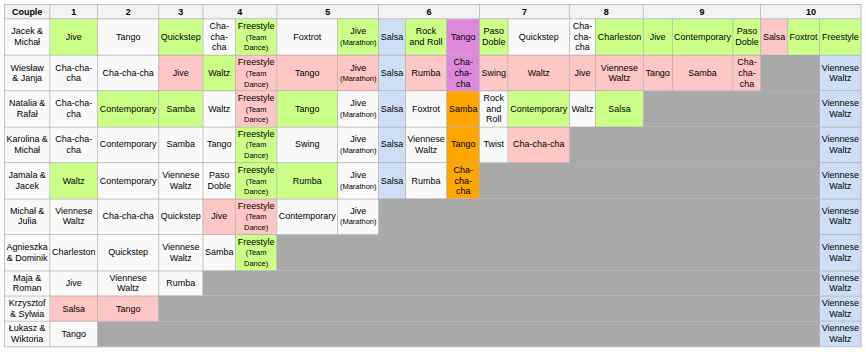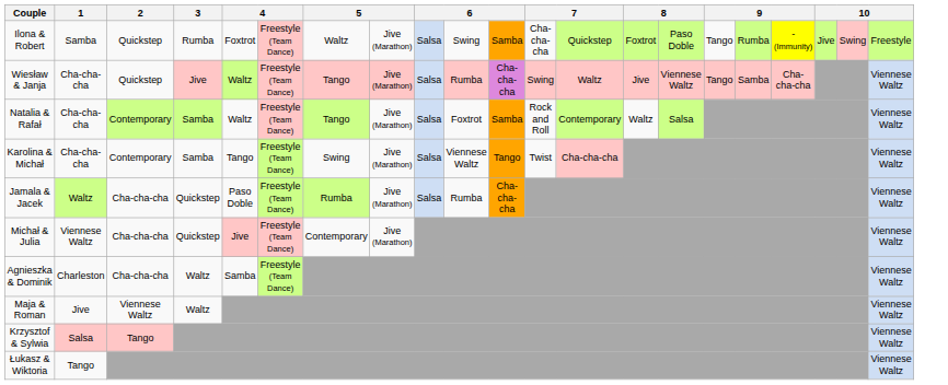+ row: Ilona & Robert | Samba | Quickstep | Rumba | Foxtrot | Freestyle (Team Dance) | Waltz | Jive (Marathon) | Salsa | Swing | Samba | Cha-cha-cha | Quickstep | Foxtrot | Paso Doble | Tango | Rumba | - (Immunity) | Jive | Swing | Freestyle
- row: Jacek & Michał | Jive | Tango | Quickstep | Cha-cha-cha | Freestyle (Team Dance) | Foxtrot | Jive (Marathon) | Salsa | Rock and Roll | Tango | Paso Doble | Quickstep | Cha-cha-cha | Charleston | Jive | Contemporary | Paso Doble | Salsa | Foxtrot | Freestyle
Wiesław & Janja | 2: Cha-cha-cha -> Quickstep
Jamala & Jacek | 2: Contemporary -> Cha-cha-cha
Jamala & Jacek | 3: Viennese Waltz -> Quickstep
Agnieszka & Dominik | 2: Quickstep -> Cha-cha-cha
Agnieszka & Dominik | 3: Viennese Waltz -> Waltz
Maja & Roman | 3: Rumba -> Waltz
